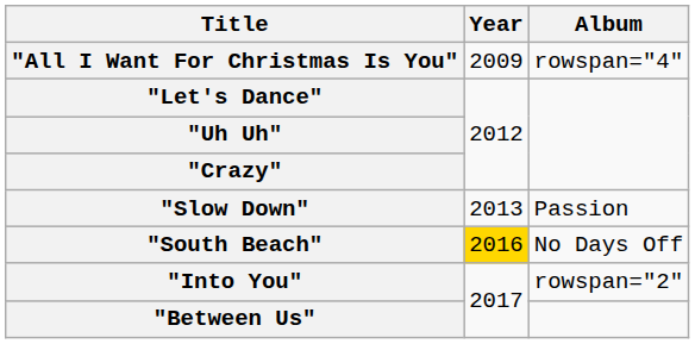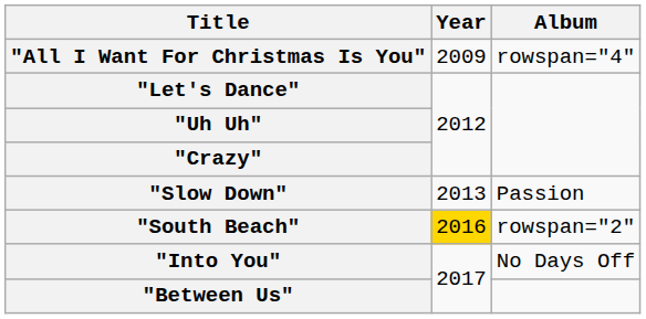"South Beach" | Album: No Days Off -> rowspan="2"
"Into You" | Album: rowspan="2" -> No Days Off
